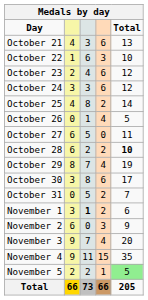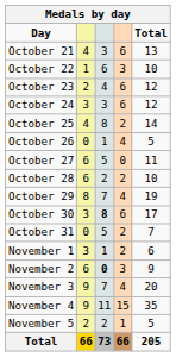October 28 | Total: bold -> normal
October 30 | column 3: normal -> bold
November 1 | column 3: bold -> normal
November 2 | column 3: normal -> bold
November 5 | Total: lightgreen background -> no background
